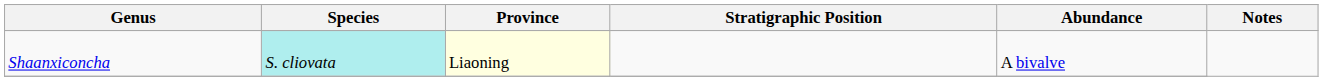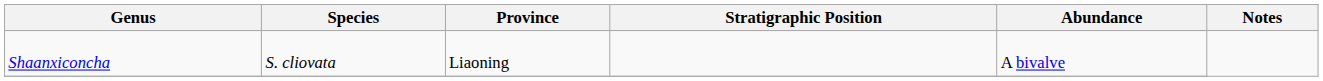Shaanxiconcha | Species: paleturquoise background -> no background
Shaanxiconcha | Province: lightyellow background -> no background
